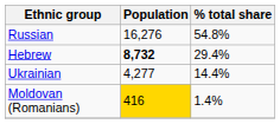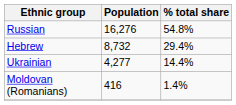Hebrew | Population: bold -> normal
Moldovan (Romanians) | Population: gold background -> no background
